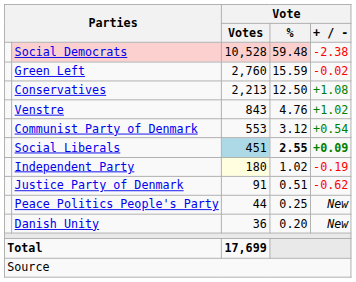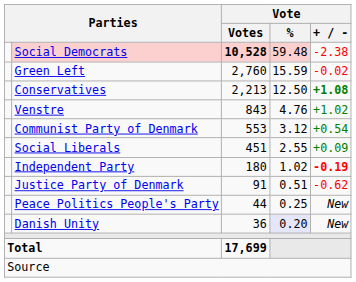Social Democrats | Vote / Votes: normal -> bold
Conservatives | Vote / + / -: normal -> bold
Social Liberals | Vote / Votes: lightblue background -> no background
Social Liberals | Vote / %: bold -> normal
Social Liberals | Vote / + / -: bold -> normal
Independent Party | Vote / Votes: lightyellow background -> no background
Independent Party | Vote / + / -: normal -> bold
Danish Unity | Vote / %: no background -> lavender background
